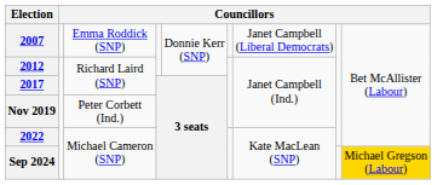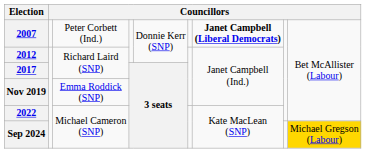2007 | column 3: Emma Roddick (SNP) -> Peter Corbett (Ind.)
2007 | column 7: normal -> bold
Nov 2019 | column 3: Peter Corbett (Ind.) -> Emma Roddick (SNP)
